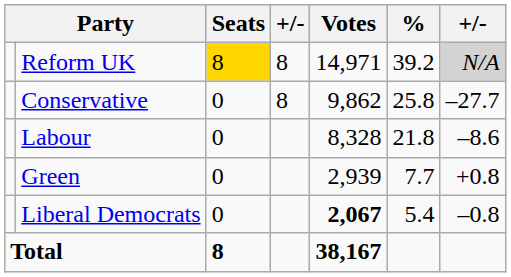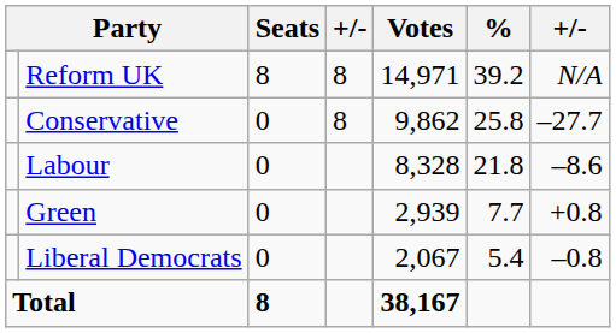Reform UK | Seats: gold background -> no background
Reform UK | column 7: lightgrey background -> no background
Liberal Democrats | Votes: bold -> normal
